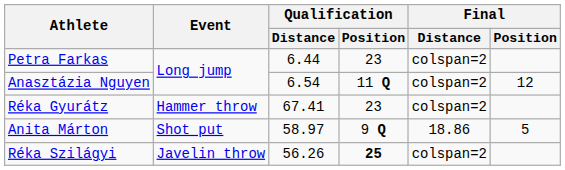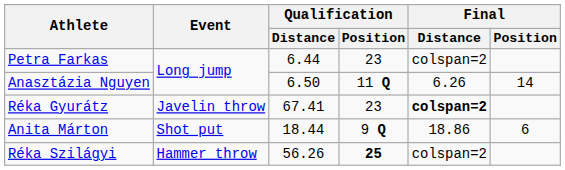Anasztázia Nguyen | Qualification / Distance: 6.54 -> 6.50
Anasztázia Nguyen | Final / Distance: colspan=2 -> 6.26
Anasztázia Nguyen | Final / Position: 12 -> 14
Réka Gyurátz | Event: Hammer throw -> Javelin throw
Réka Gyurátz | Final / Distance: normal -> bold
Anita Márton | Qualification / Distance: 58.97 -> 18.44
Anita Márton | Final / Position: 5 -> 6
Réka Szilágyi | Event: Javelin throw -> Hammer throw
